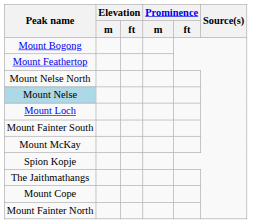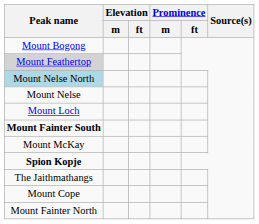Mount Feathertop | Peak name: no background -> lightgrey background
Mount Nelse North | Peak name: no background -> lightblue background
Mount Nelse | Peak name: lightblue background -> no background
Mount Fainter South | Peak name: normal -> bold
Spion Kopje | Peak name: normal -> bold
